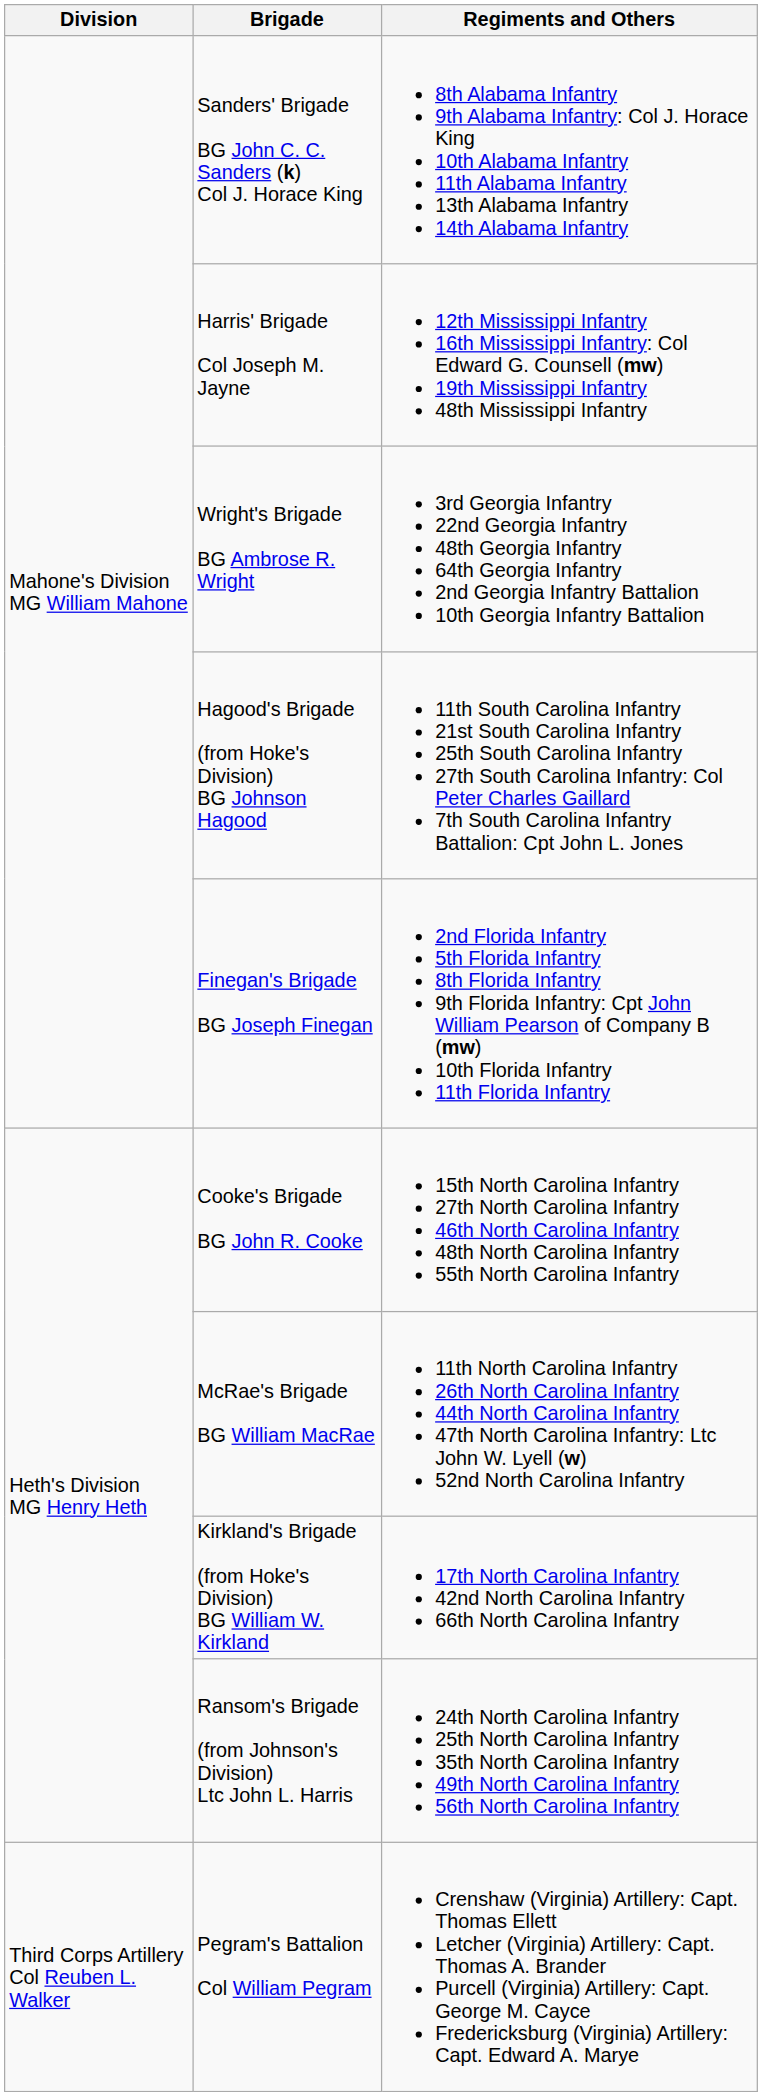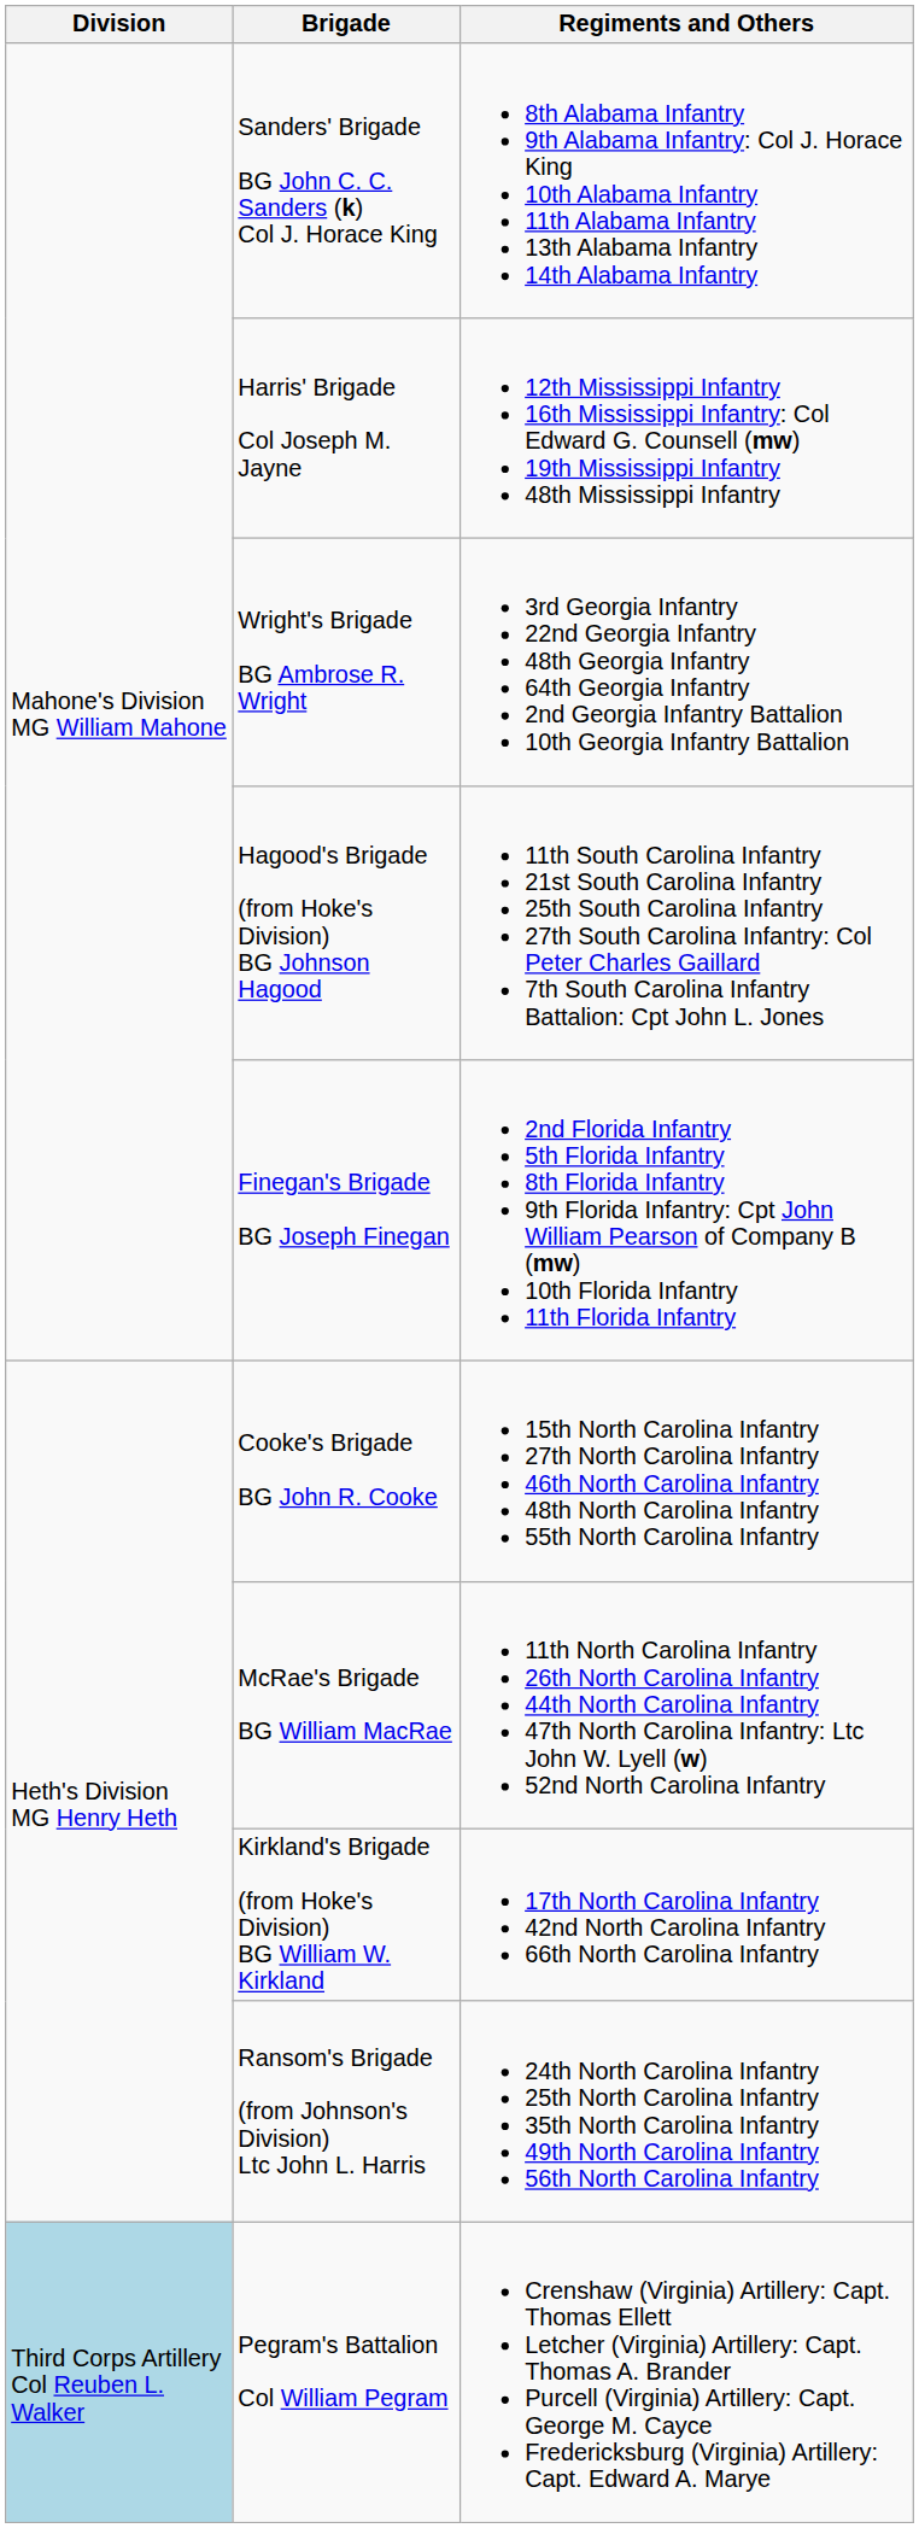Pegram's Battalion Col William Pegram | Division: no background -> lightblue background
